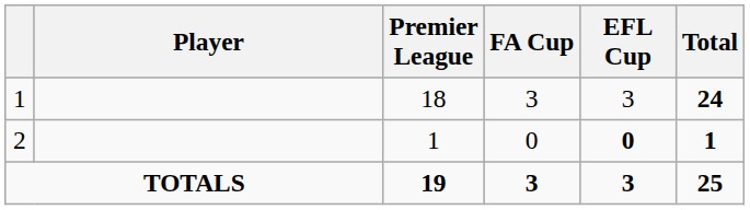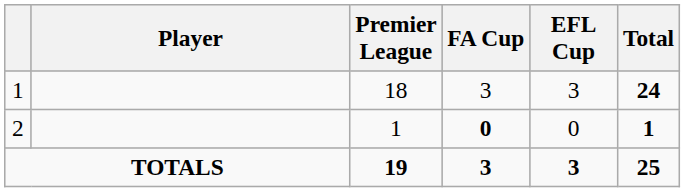2 | FA Cup: normal -> bold
2 | EFL Cup: bold -> normal
